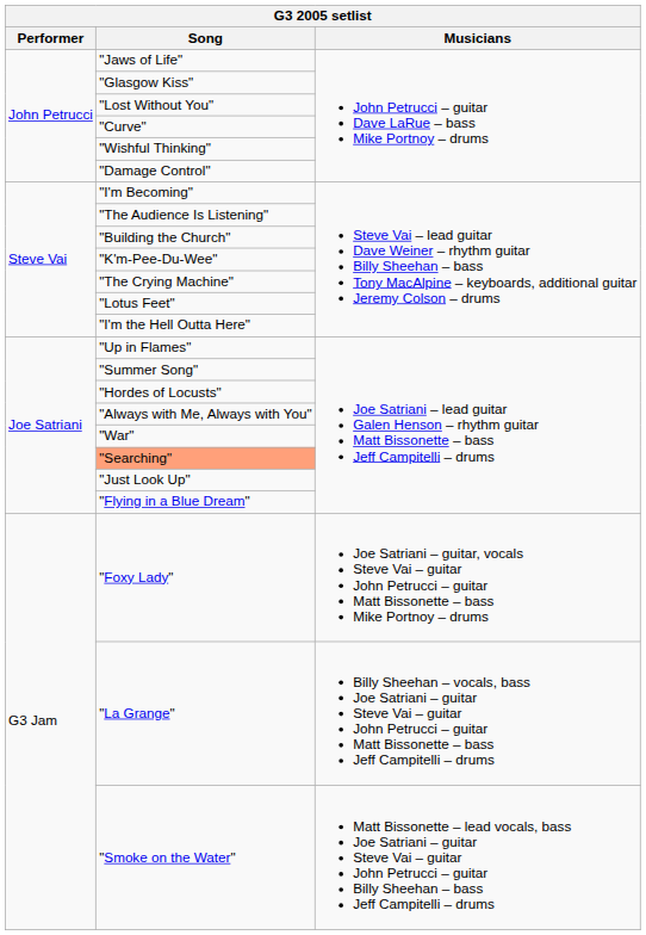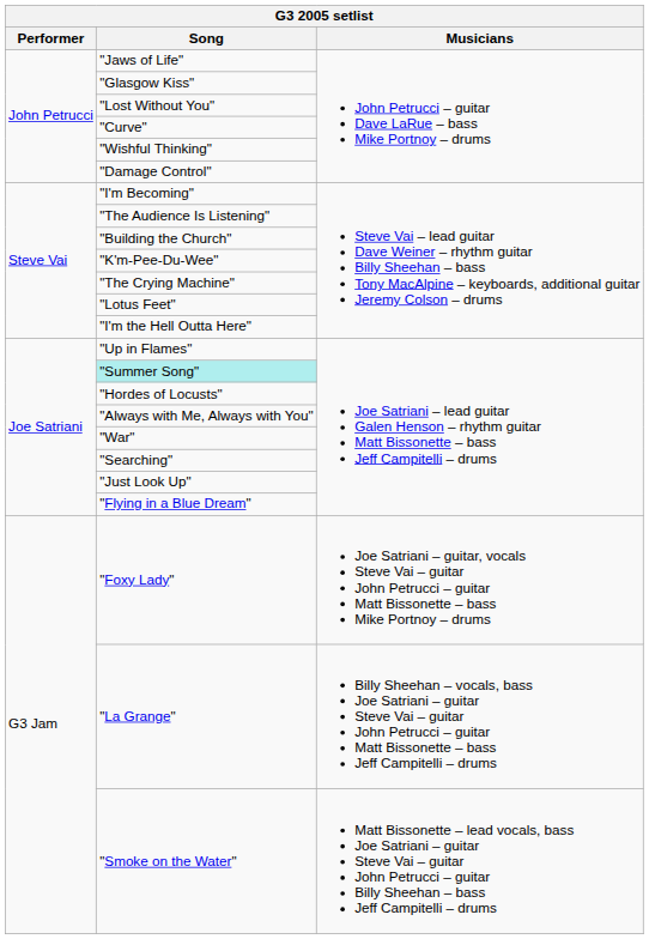"Summer Song" | Song: no background -> paleturquoise background
"Searching" | Song: lightsalmon background -> no background
